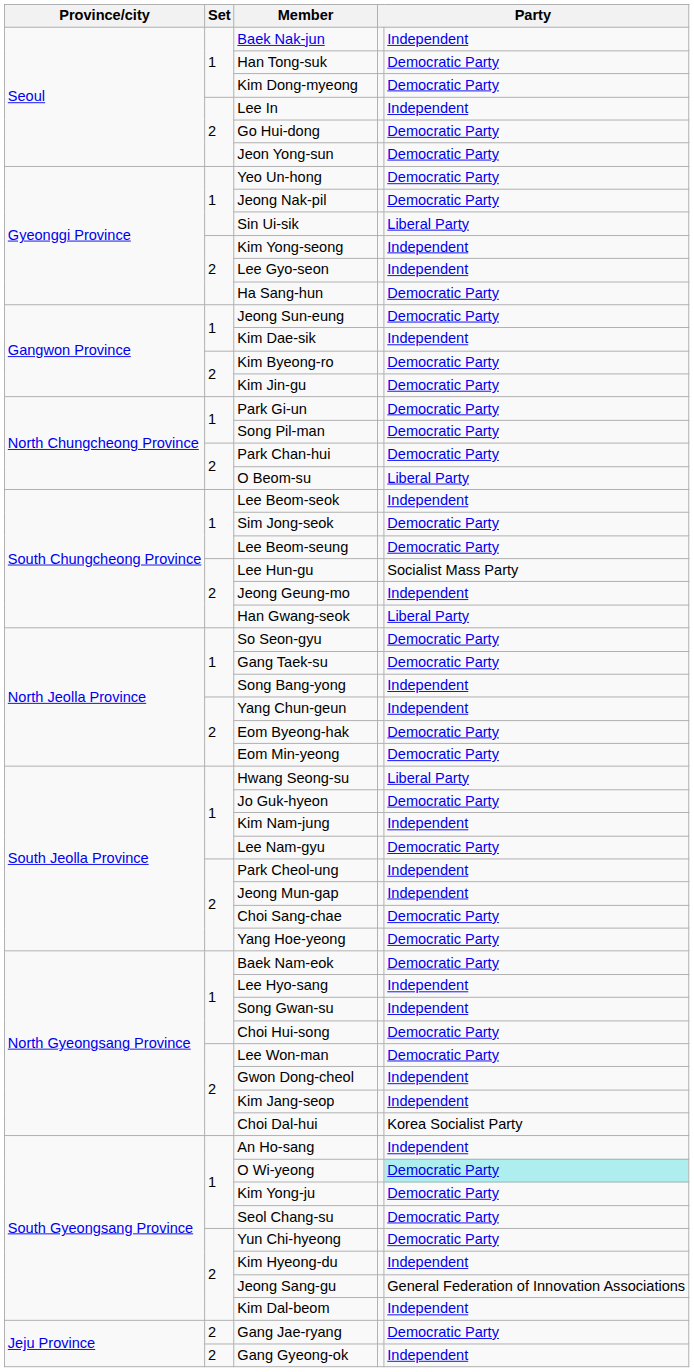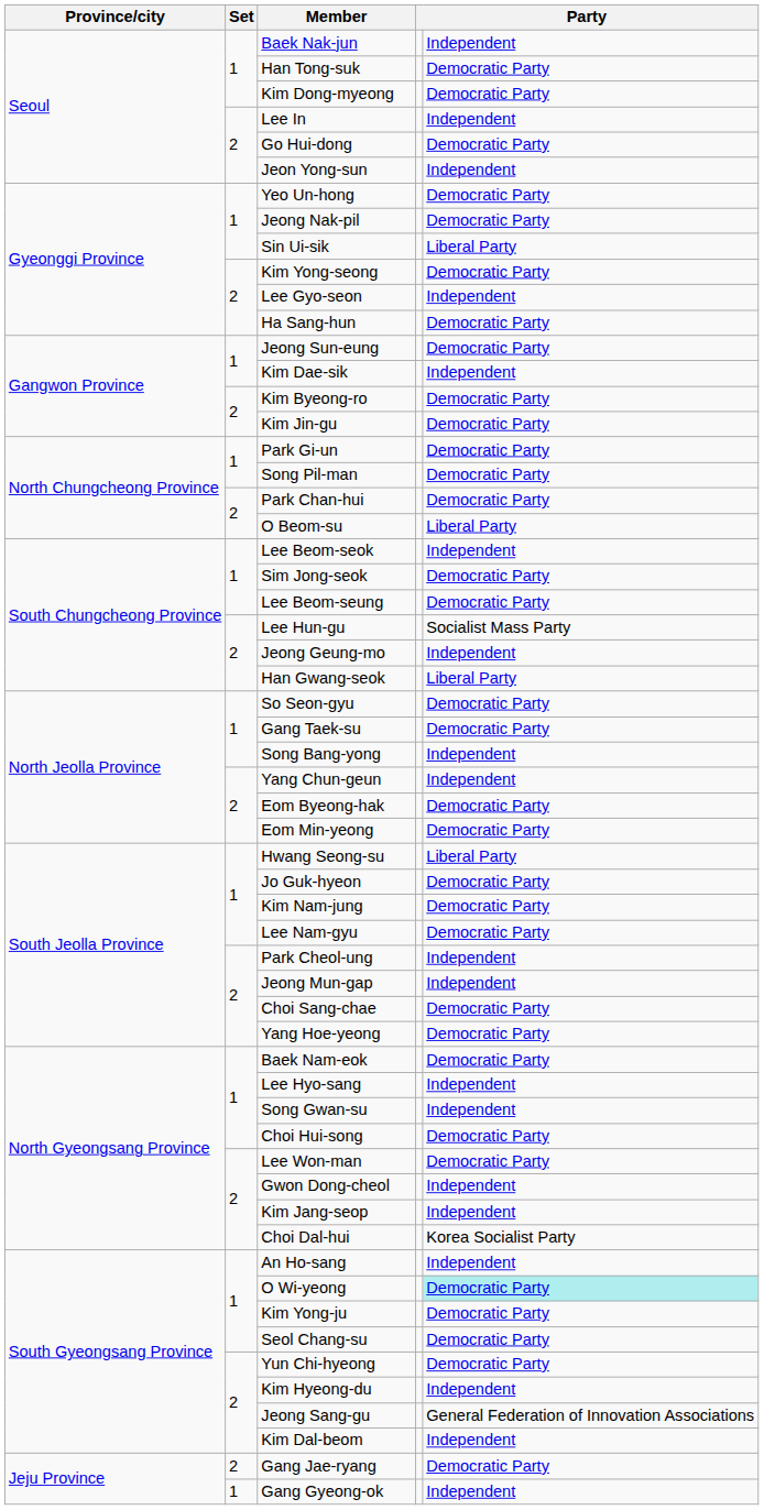Jeon Yong-sun | column 5: Democratic Party -> Independent
Kim Yong-seong | column 5: Independent -> Democratic Party
Kim Nam-jung | column 5: Independent -> Democratic Party
Gang Gyeong-ok | Set: 2 -> 1
